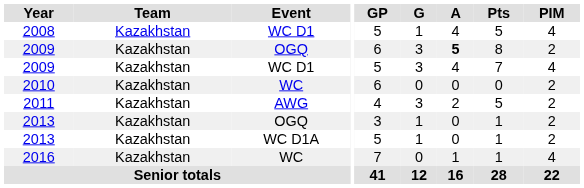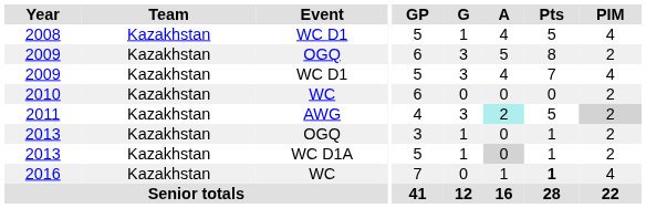2009 / OGQ | A: bold -> normal
2011 | A: no background -> paleturquoise background
2011 | PIM: no background -> lightgrey background
2013 / WC D1A | A: no background -> lightgrey background
2016 | Pts: normal -> bold
